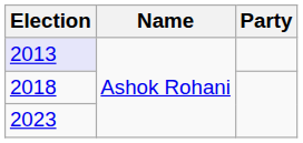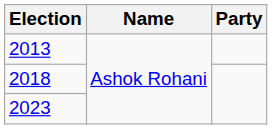2013 | Election: lavender background -> no background
